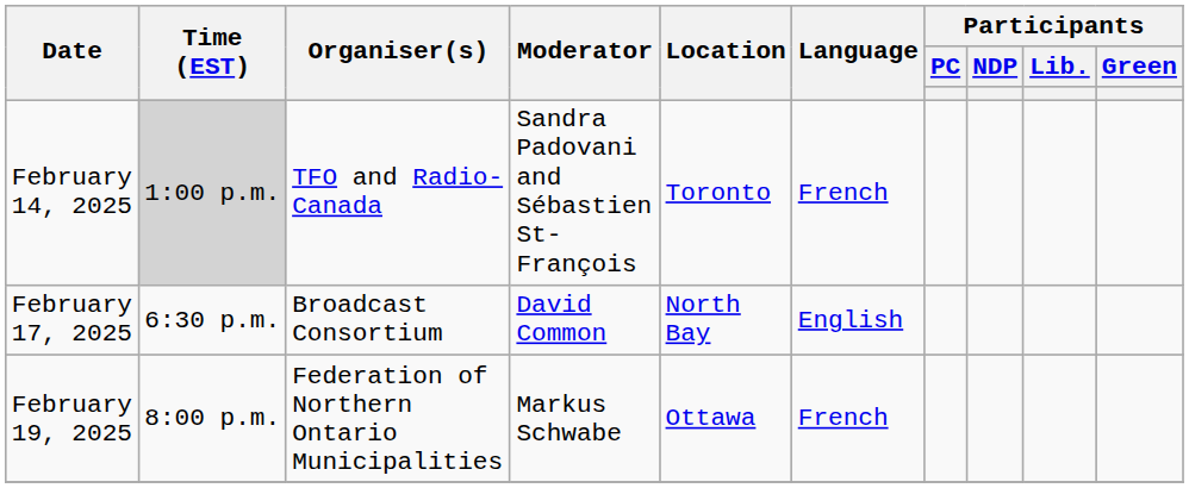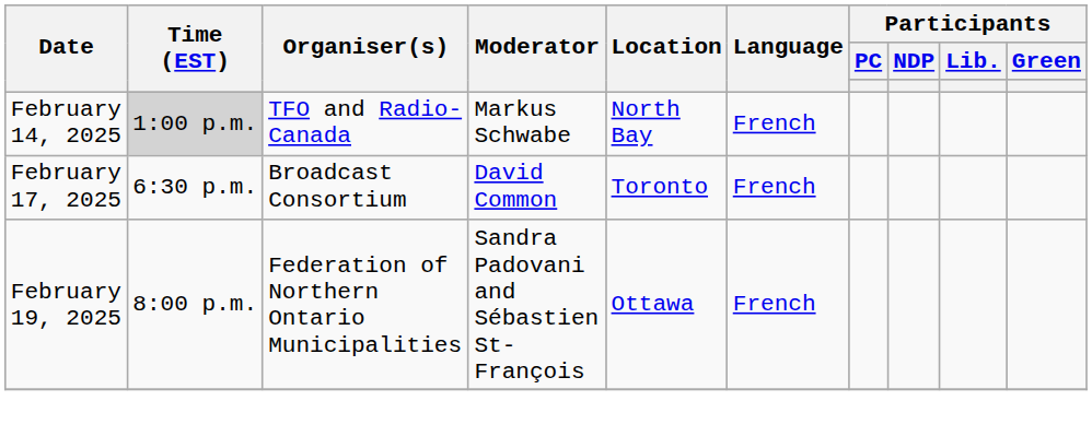February 14, 2025 | Moderator: Sandra Padovani and Sébastien St-François -> Markus Schwabe
February 14, 2025 | Location: Toronto -> North Bay
February 17, 2025 | Location: North Bay -> Toronto
February 17, 2025 | Language: English -> French
February 19, 2025 | Moderator: Markus Schwabe -> Sandra Padovani and Sébastien St-François
